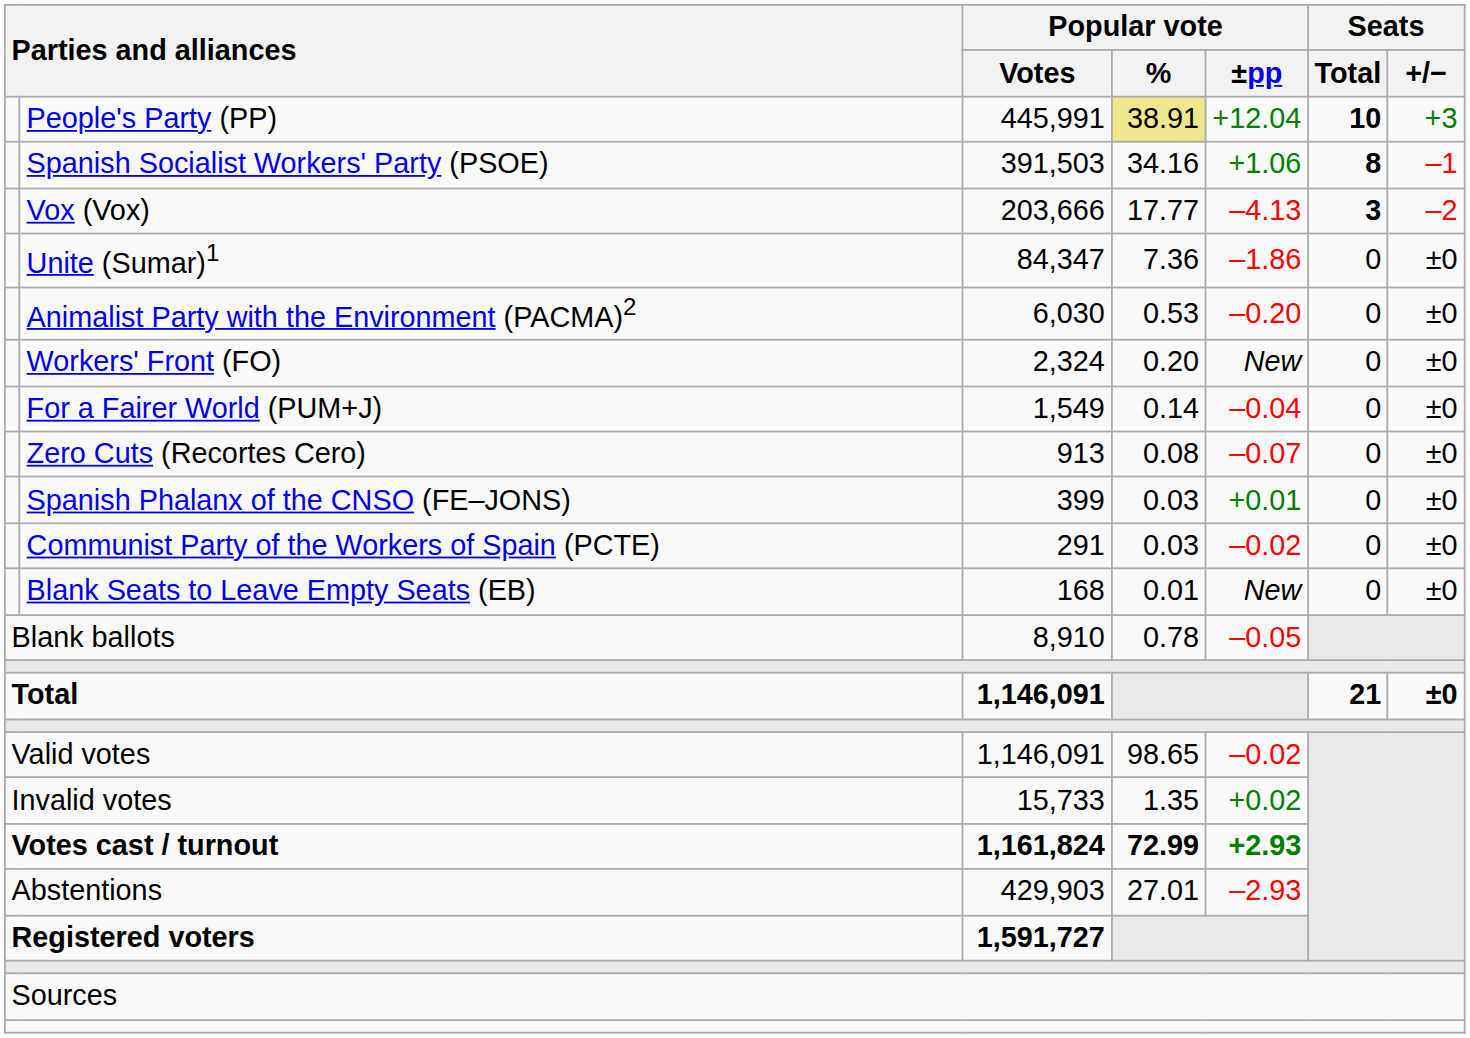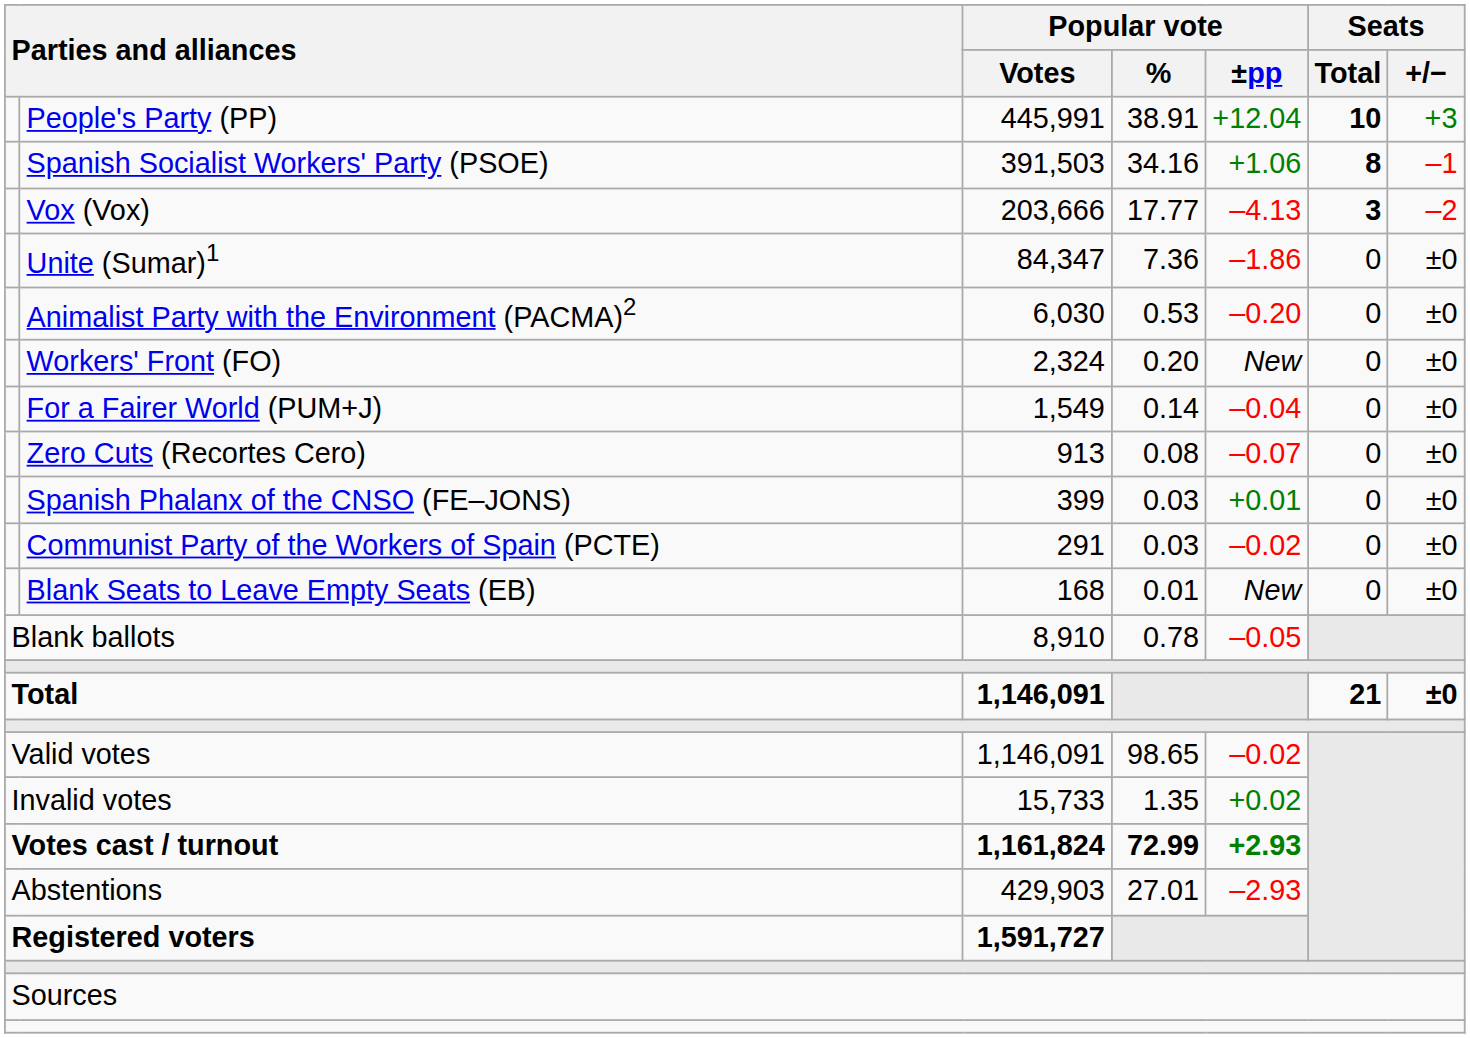People's Party (PP) | Popular vote / %: khaki background -> no background
